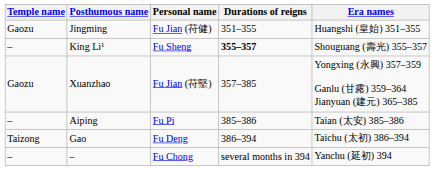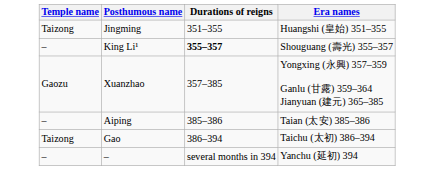- column: Personal name | Fu Jian (苻健) | Fu Sheng | Fu Jian (苻堅) | Fu Pi | Fu Deng | Fu Chong
Jingming | Temple name: Gaozu -> Taizong
